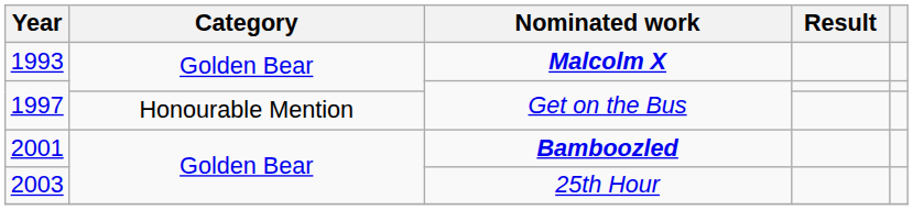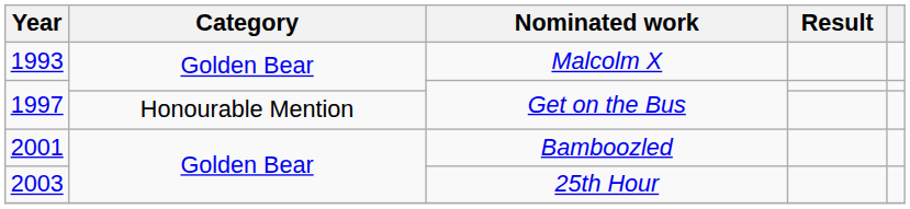1993 | Nominated work: bold -> normal
2001 | Nominated work: bold -> normal
